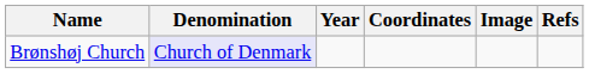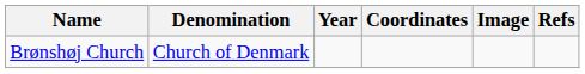Brønshøj Church | Denomination: lavender background -> no background
